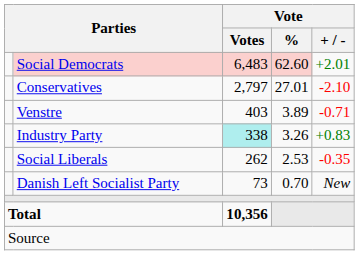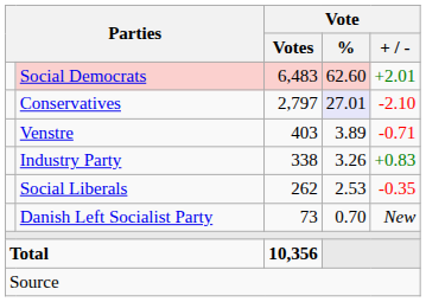Conservatives | Vote / %: no background -> lavender background
Industry Party | Vote / Votes: paleturquoise background -> no background
